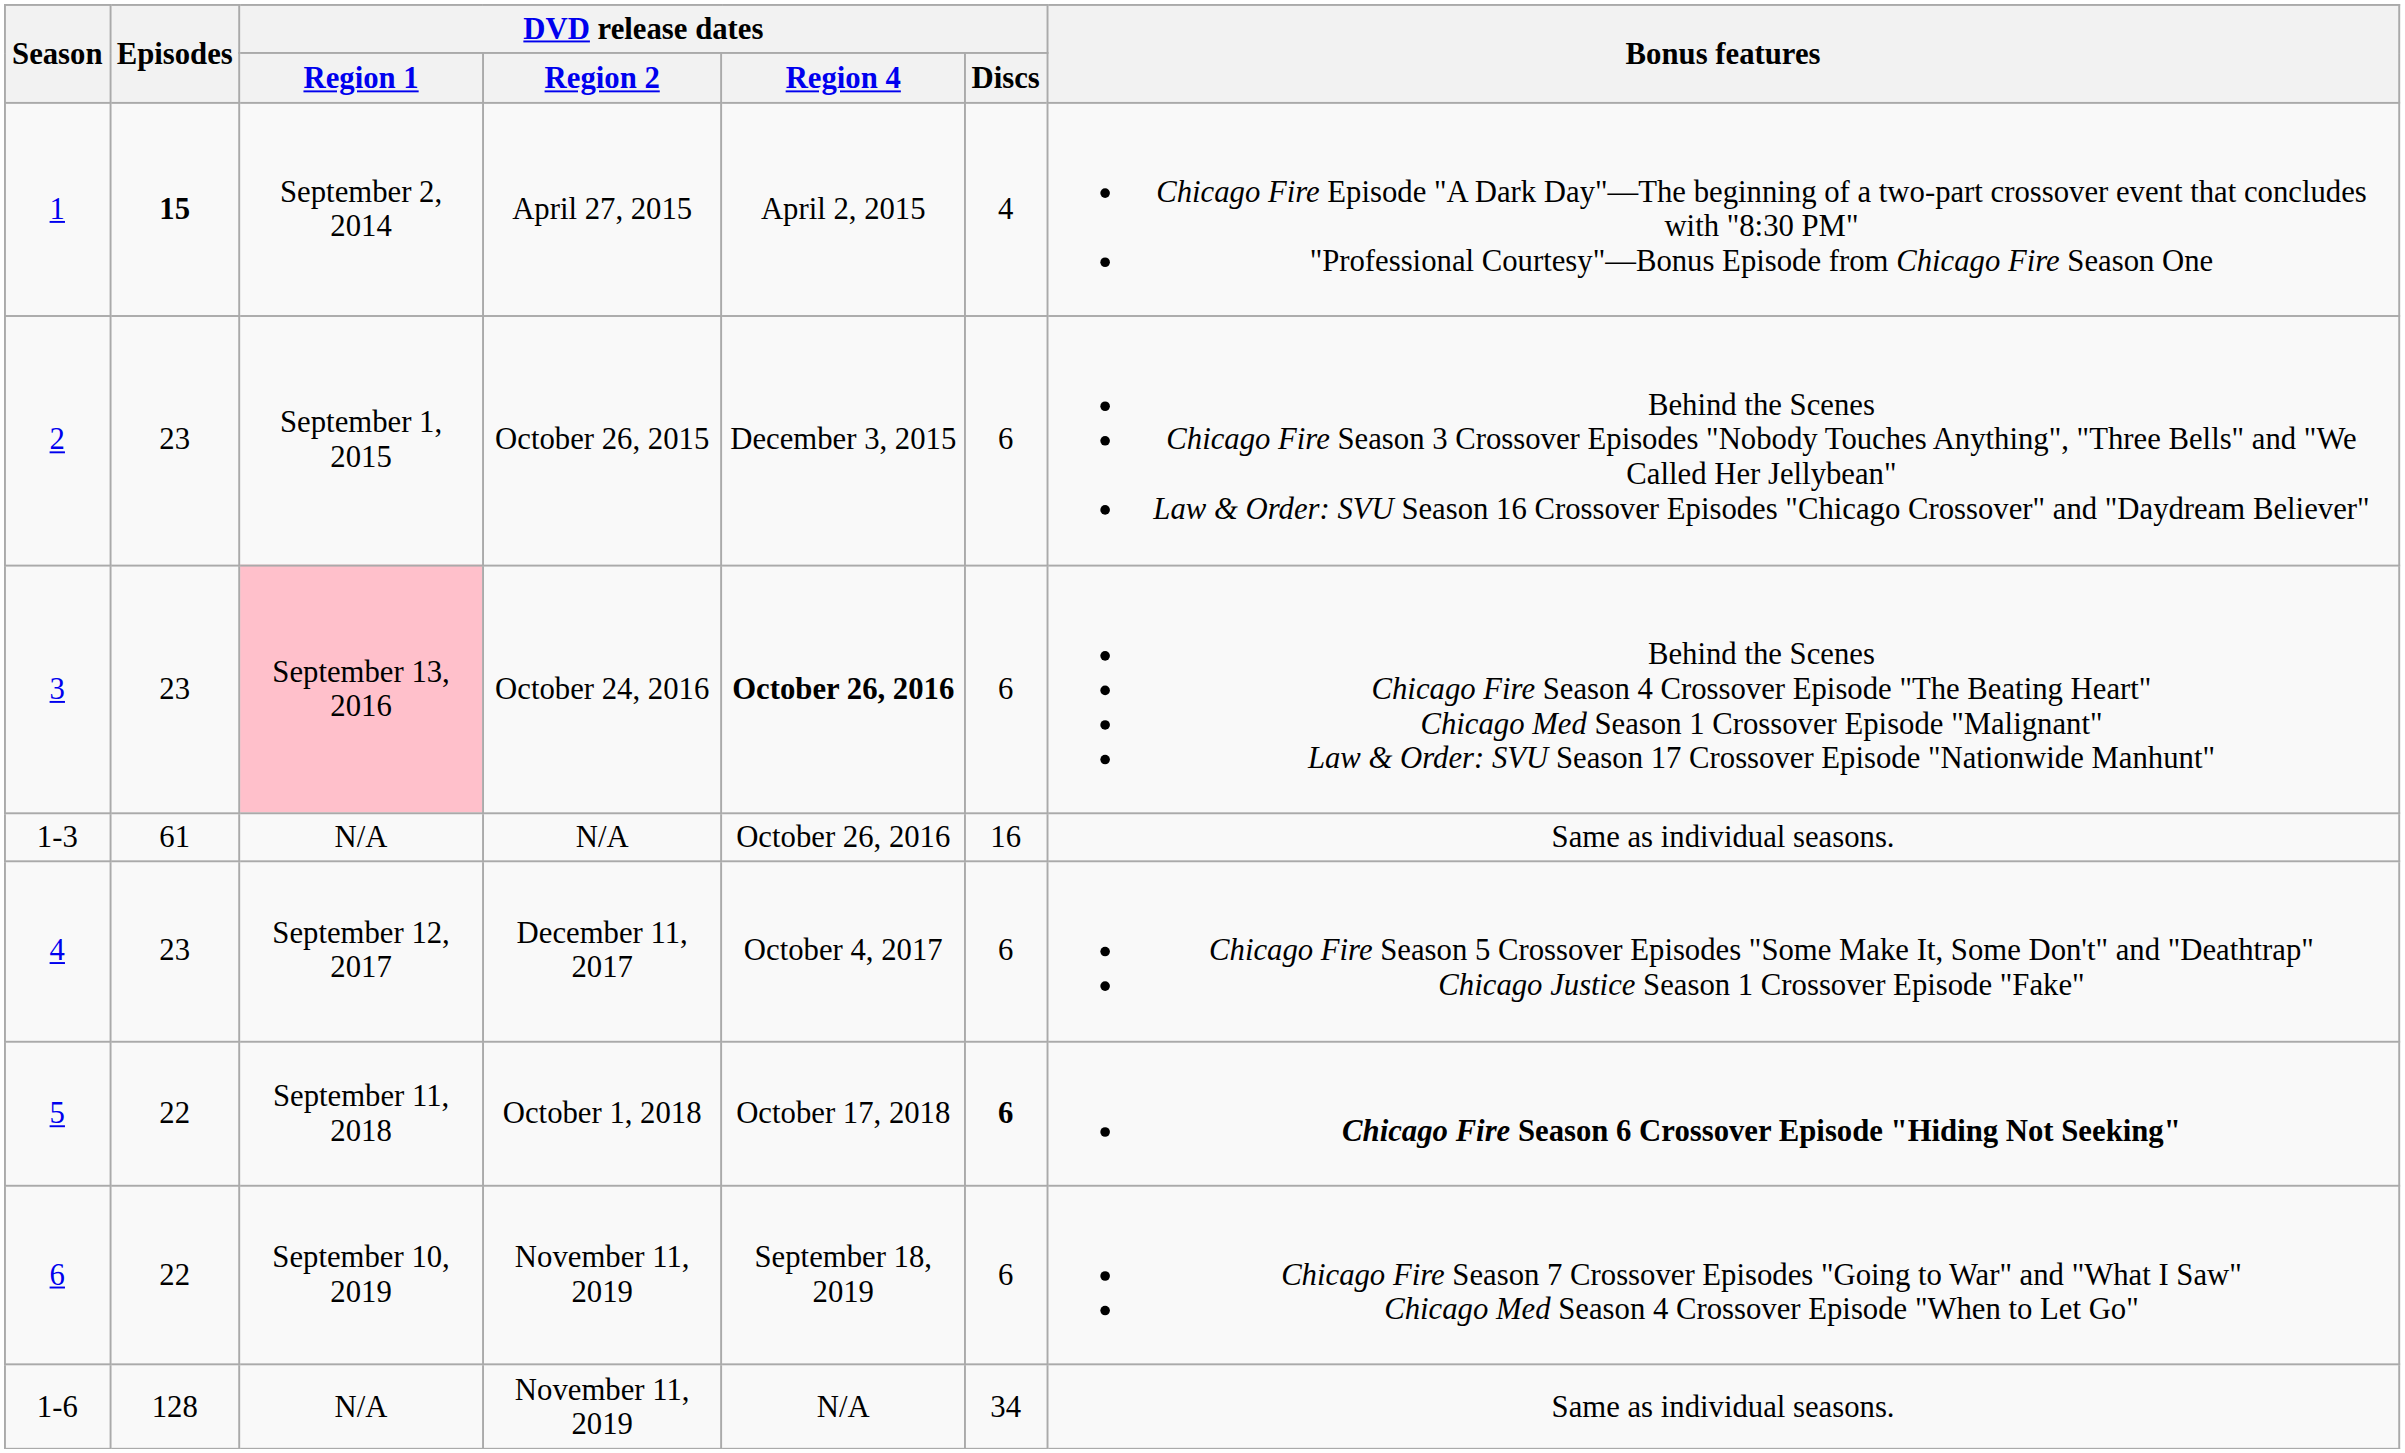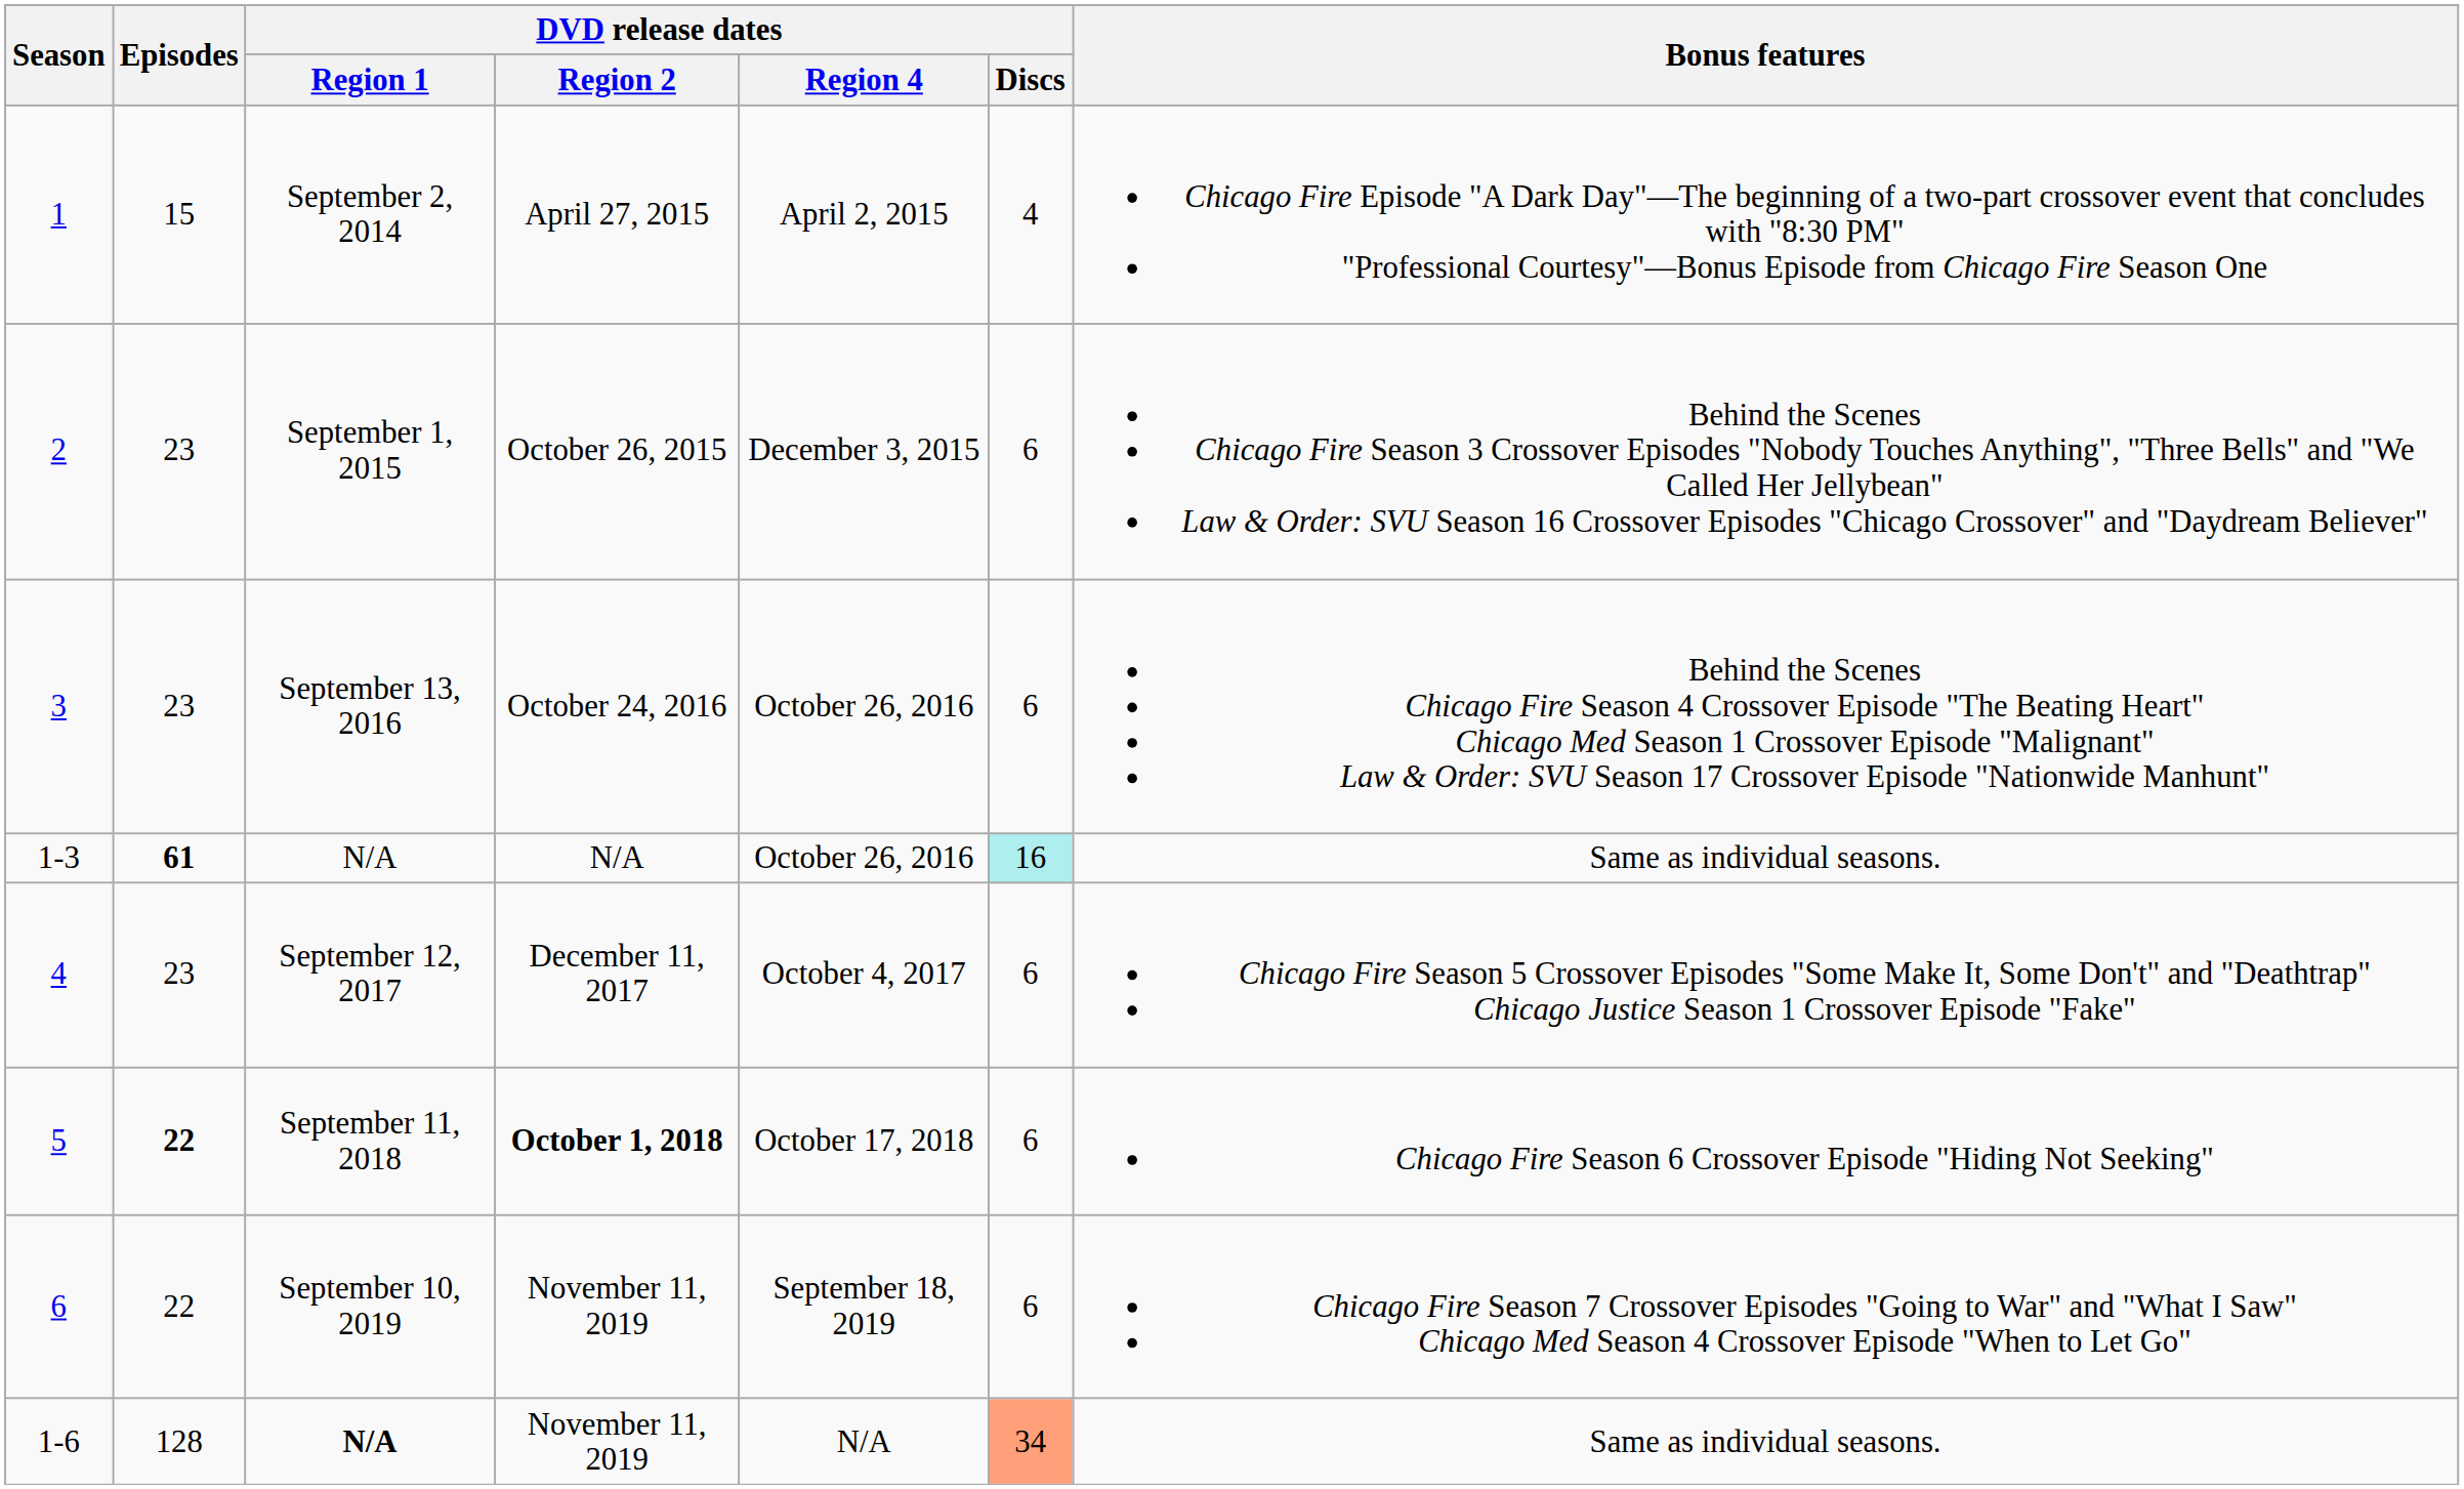1 | Episodes: bold -> normal
3 | DVD release dates / Region 1: pink background -> no background
3 | DVD release dates / Region 4: bold -> normal
1-3 | Episodes: normal -> bold
1-3 | DVD release dates / Discs: no background -> paleturquoise background
5 | Episodes: normal -> bold
5 | DVD release dates / Region 2: normal -> bold
5 | DVD release dates / Discs: bold -> normal
5 | Bonus features: bold -> normal
1-6 | DVD release dates / Region 1: normal -> bold
1-6 | DVD release dates / Discs: no background -> lightsalmon background
